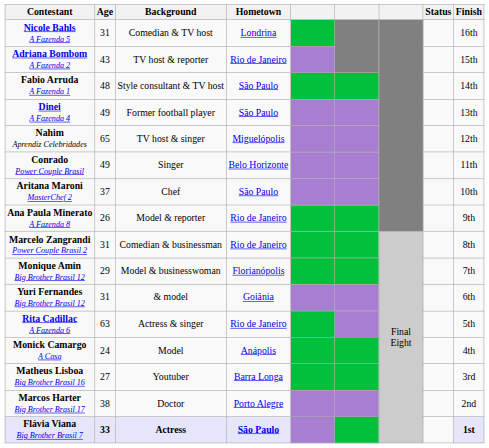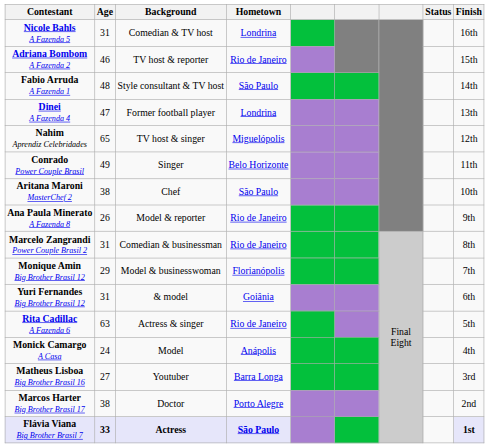Adriana Bombom A Fazenda 2 | Age: 43 -> 46
Dinei A Fazenda 4 | Age: 49 -> 47
Dinei A Fazenda 4 | Hometown: São Paulo -> Londrina
Aritana Maroni MasterChef 2 | Age: 37 -> 38
